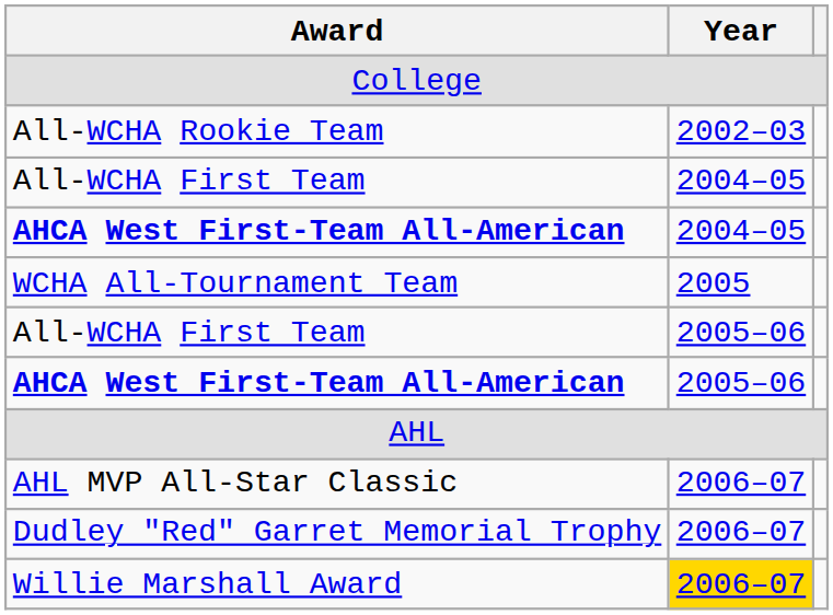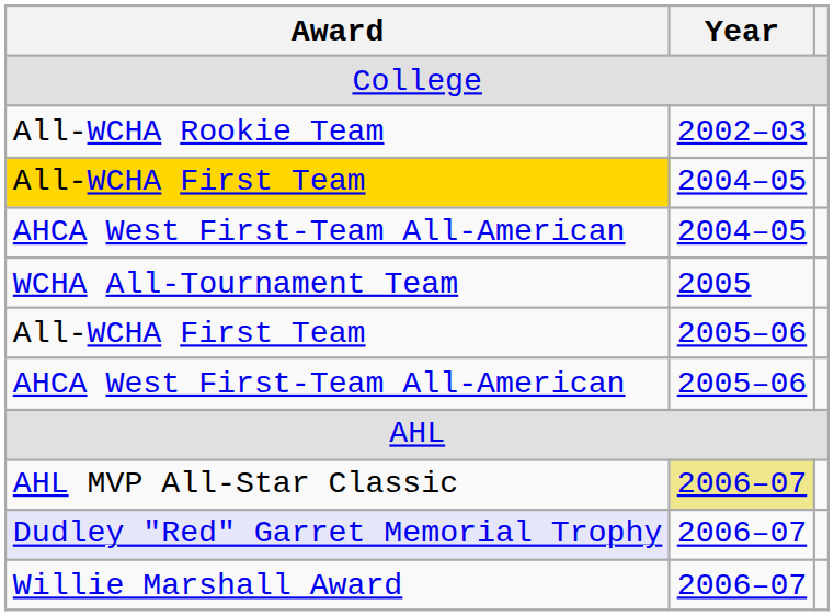All-WCHA First Team / 2004–05 | Award: no background -> gold background
AHCA West First-Team All-American / 2004–05 | Award: bold -> normal
AHCA West First-Team All-American / 2005–06 | Award: bold -> normal
AHL MVP All-Star Classic | Year: no background -> khaki background
Dudley "Red" Garret Memorial Trophy | Award: no background -> lavender background
Willie Marshall Award | Year: gold background -> no background
